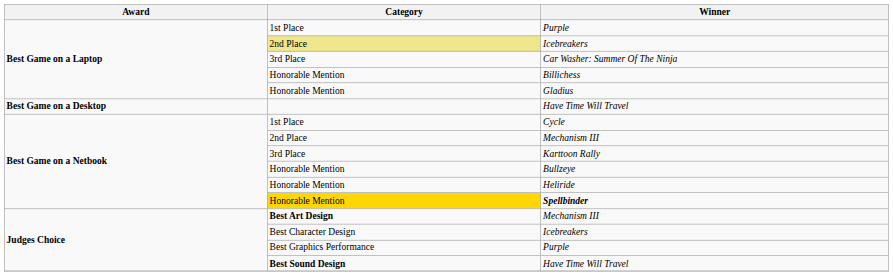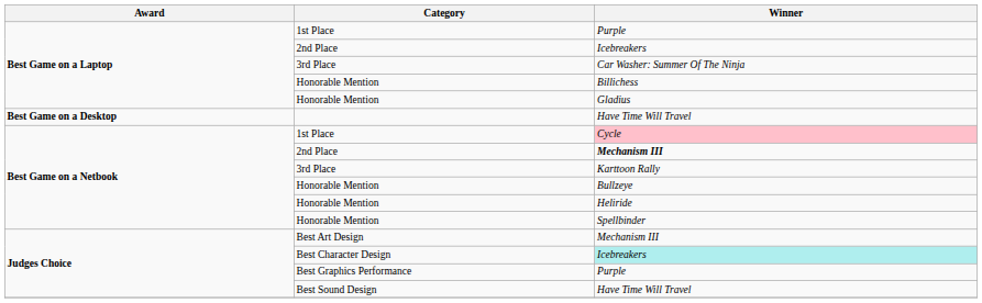2nd Place / Icebreakers | Category: khaki background -> no background
Cycle | Winner: no background -> pink background
2nd Place / Mechanism III | Winner: normal -> bold
Spellbinder | Category: gold background -> no background
Spellbinder | Winner: bold -> normal
Best Art Design / Mechanism III | Category: bold -> normal
Best Character Design / Icebreakers | Winner: no background -> paleturquoise background
Best Sound Design / Have Time Will Travel | Category: bold -> normal
